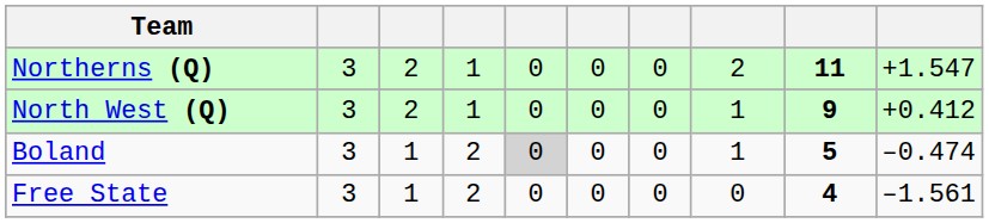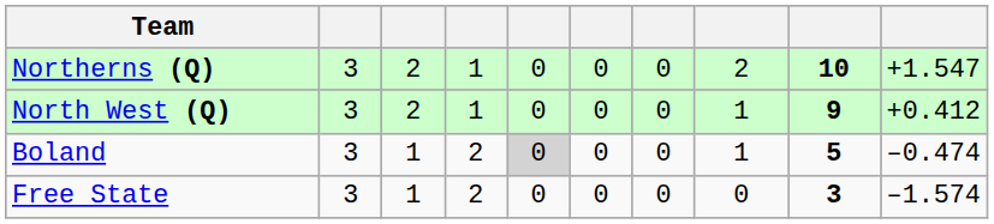Northerns (Q) | column 9: 11 -> 10
Free State | column 9: 4 -> 3
Free State | column 10: –1.561 -> –1.574
